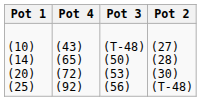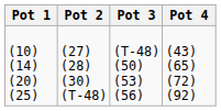columns swapped: Pot 2 <-> Pot 4
